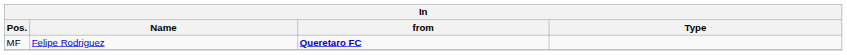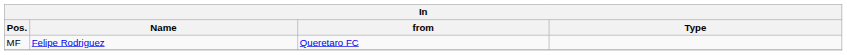MF | from: bold -> normal
